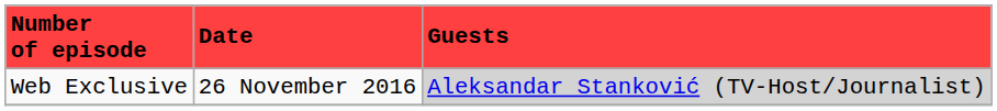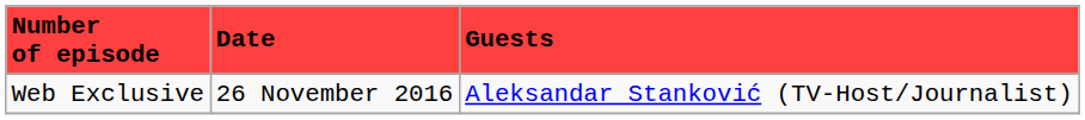Web Exclusive | Guests: lightgrey background -> no background
